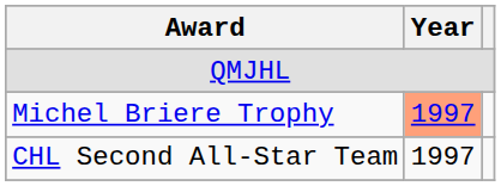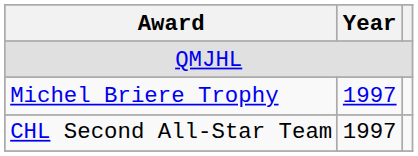Michel Briere Trophy | Year: lightsalmon background -> no background
